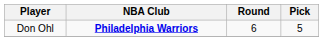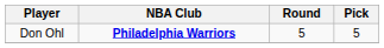Don Ohl | Round: 6 -> 5
